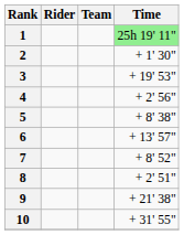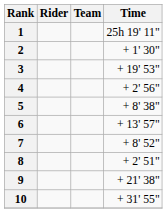1 | Time: lightgreen background -> no background
